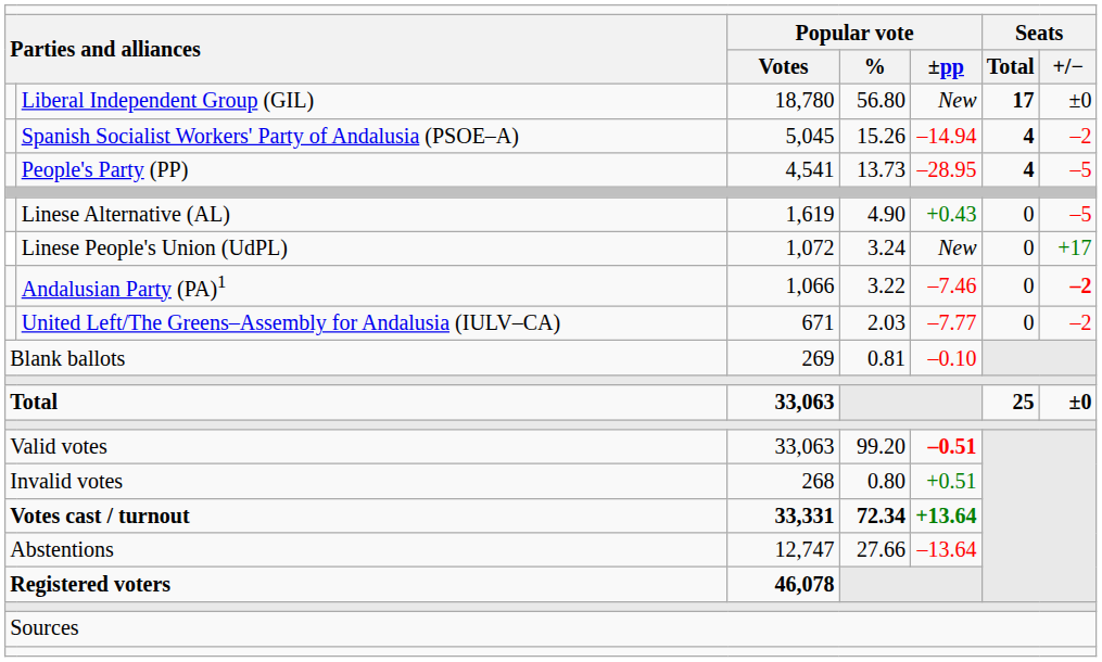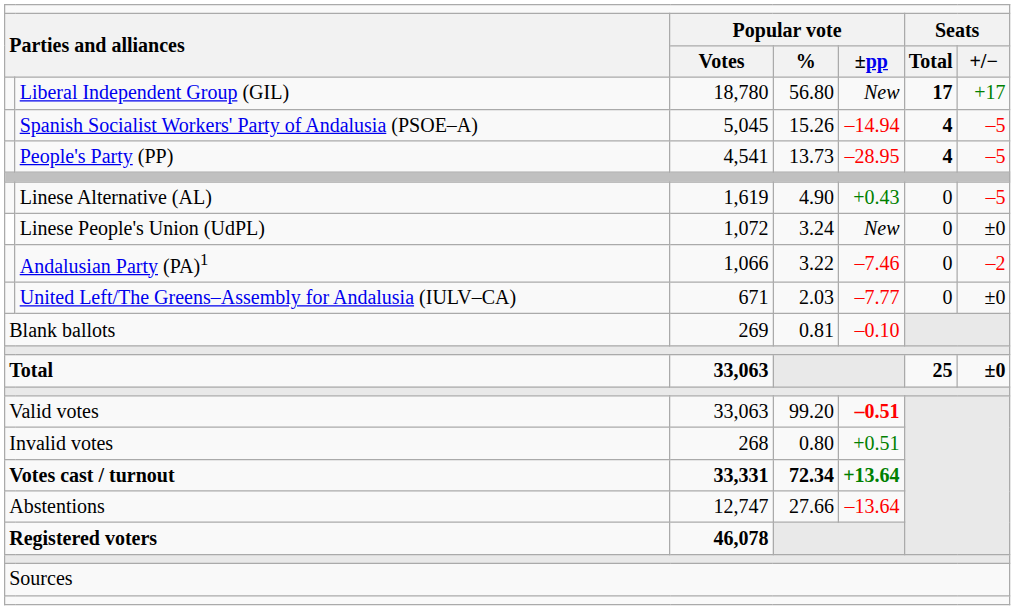Liberal Independent Group (GIL) | column 7: ±0 -> +17
Spanish Socialist Workers' Party of Andalusia (PSOE–A) | column 7: –2 -> –5
Linese People's Union (UdPL) | column 7: +17 -> ±0
Andalusian Party (PA)1 | column 7: bold -> normal
United Left/The Greens–Assembly for Andalusia (IULV–CA) | column 7: –2 -> ±0
